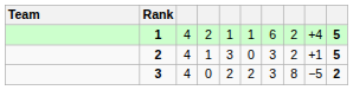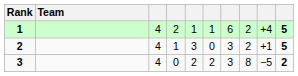columns swapped: Rank <-> Team
